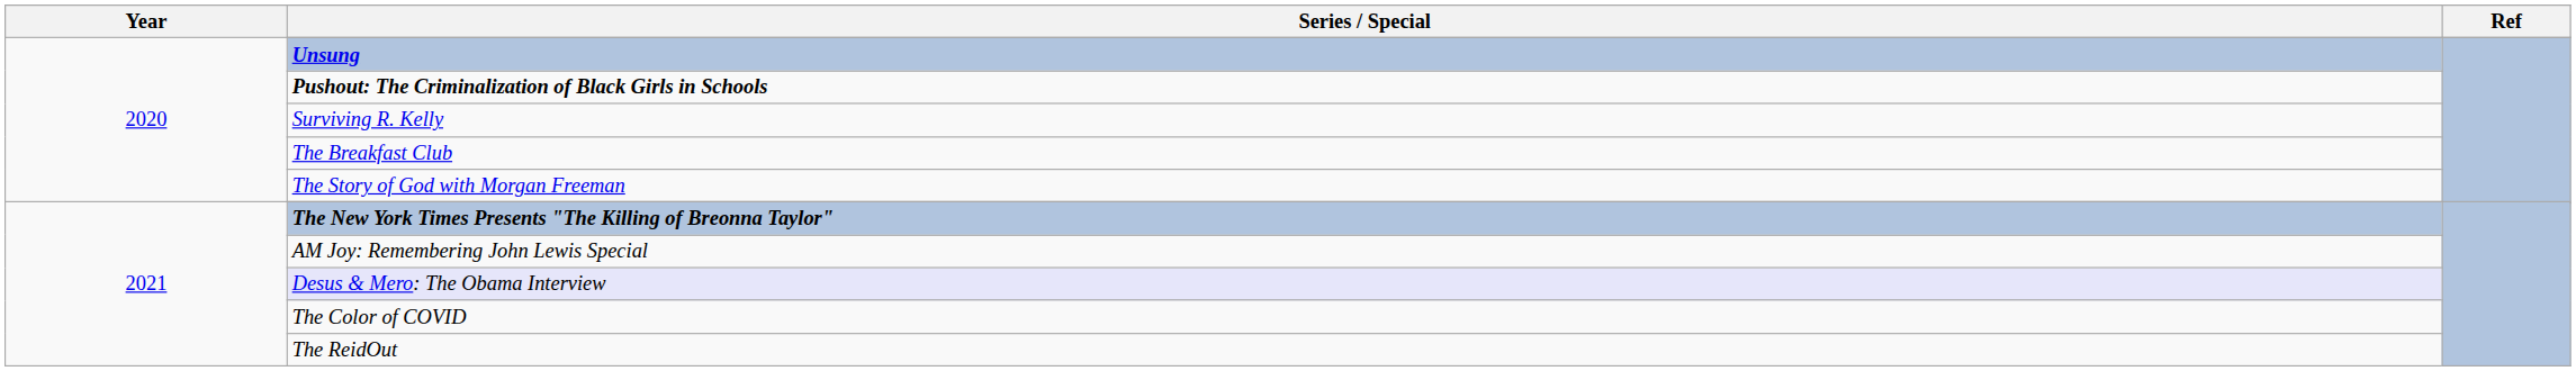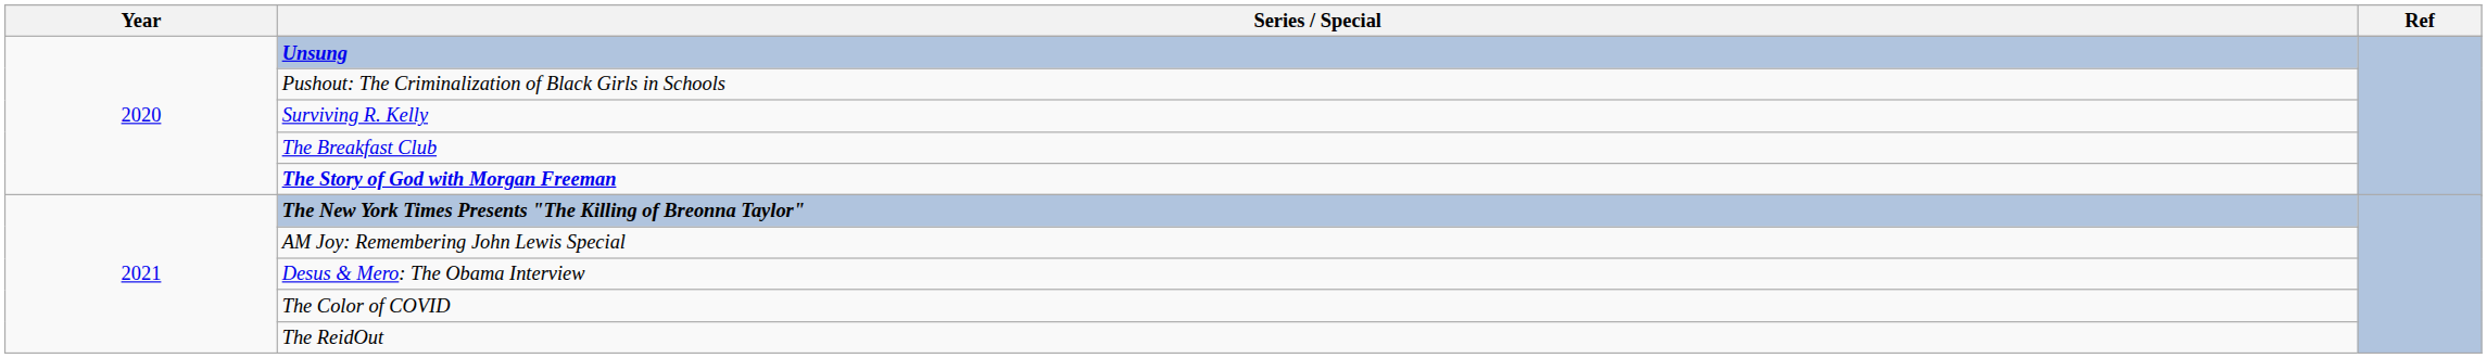Pushout: The Criminalization of Black Girls in Schools | Series / Special: bold -> normal
The Story of God with Morgan Freeman | Series / Special: normal -> bold
Desus & Mero: The Obama Interview | Series / Special: lavender background -> no background
